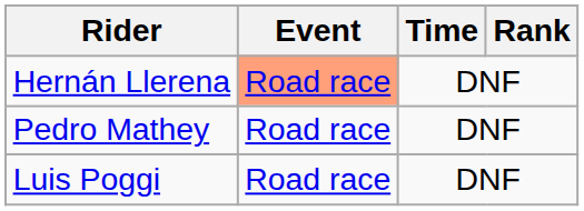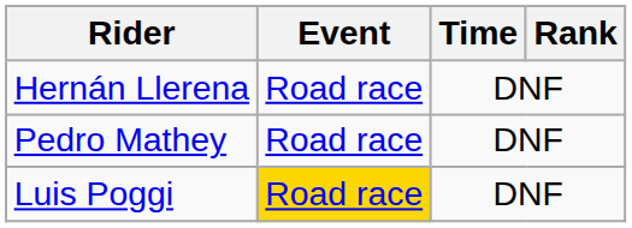Hernán Llerena | Event: lightsalmon background -> no background
Luis Poggi | Event: no background -> gold background
